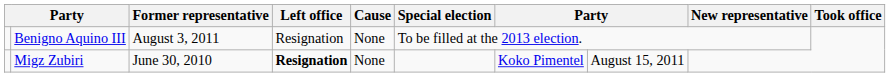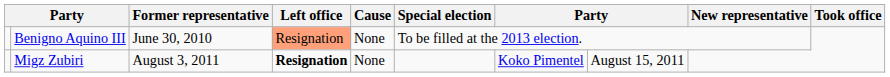Benigno Aquino III | Former representative: August 3, 2011 -> June 30, 2010
Benigno Aquino III | Left office: no background -> lightsalmon background
Migz Zubiri | Former representative: June 30, 2010 -> August 3, 2011
